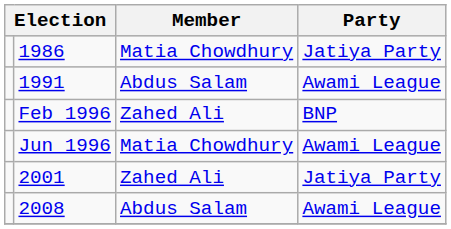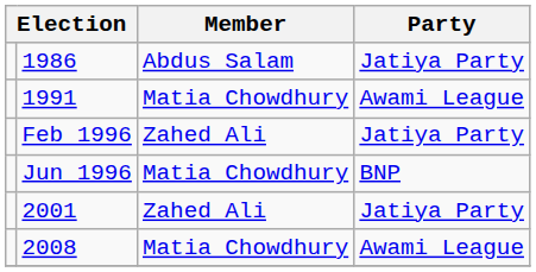1986 | Member: Matia Chowdhury -> Abdus Salam
1991 | Member: Abdus Salam -> Matia Chowdhury
Feb 1996 | Party: BNP -> Jatiya Party
Jun 1996 | Party: Awami League -> BNP
2008 | Member: Abdus Salam -> Matia Chowdhury
